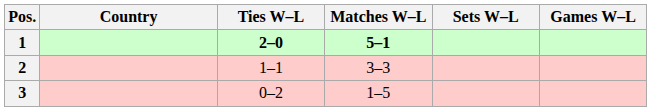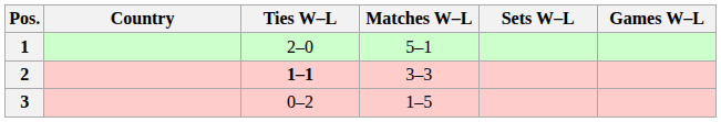1 | Ties W–L: bold -> normal
1 | Matches W–L: bold -> normal
2 | Ties W–L: normal -> bold
